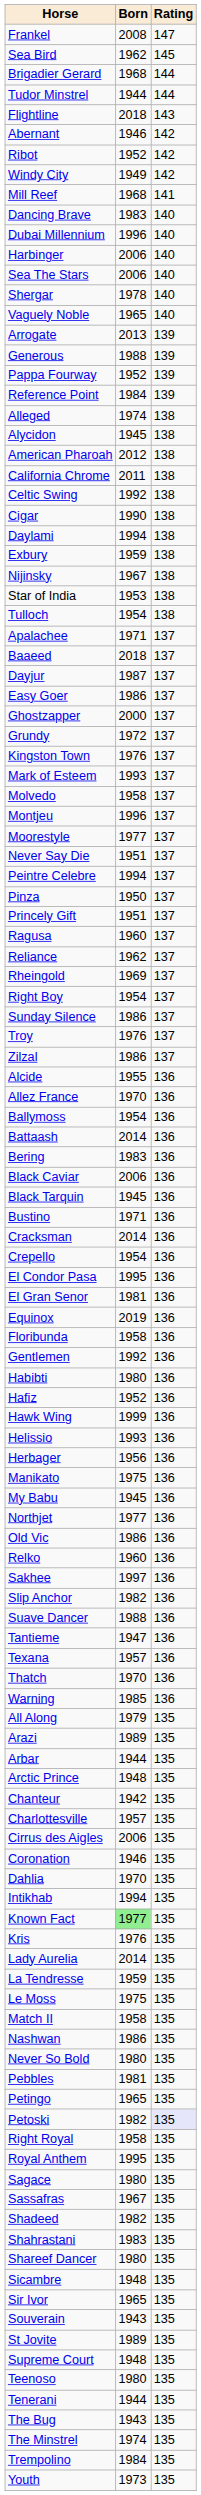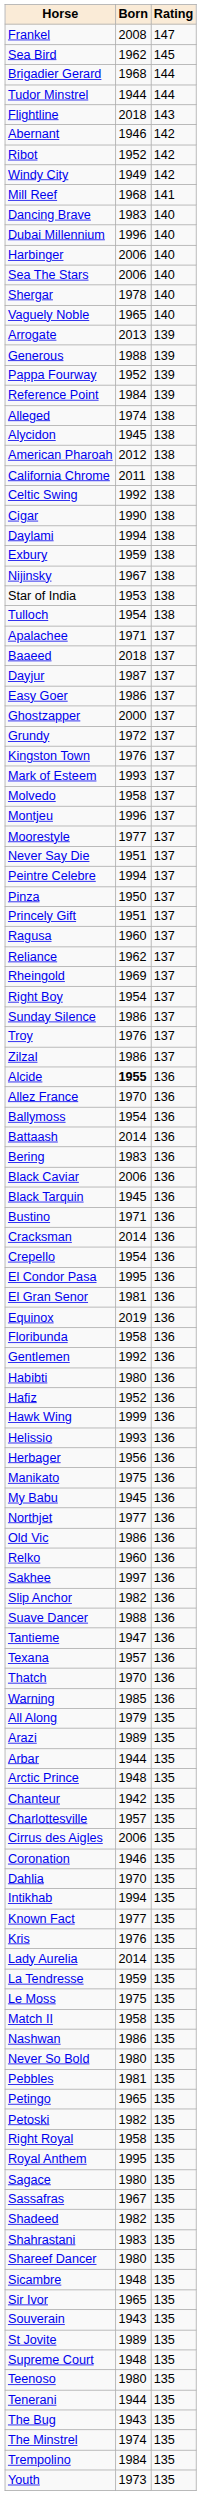Alcide | Born: normal -> bold
Known Fact | Born: lightgreen background -> no background
Petoski | Rating: lavender background -> no background
